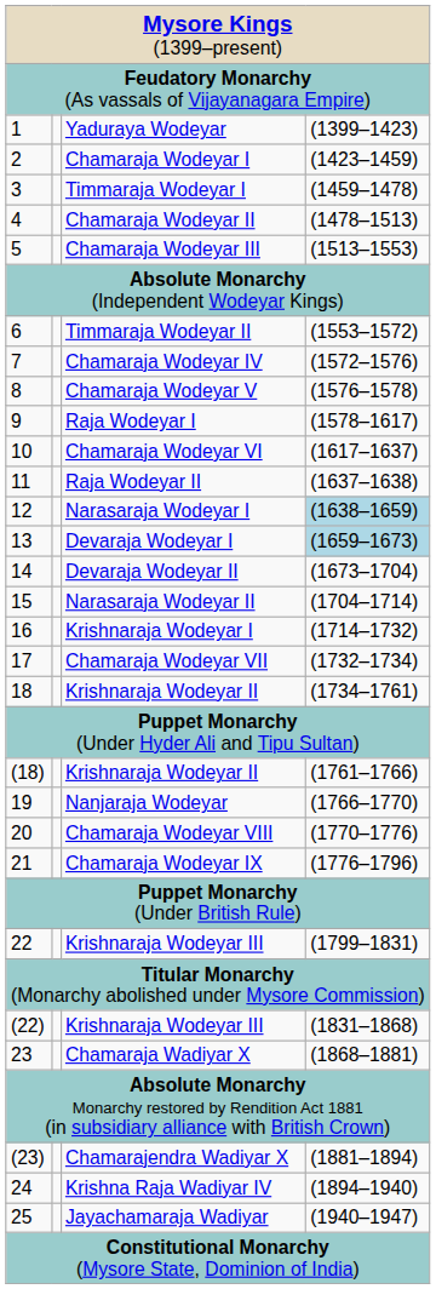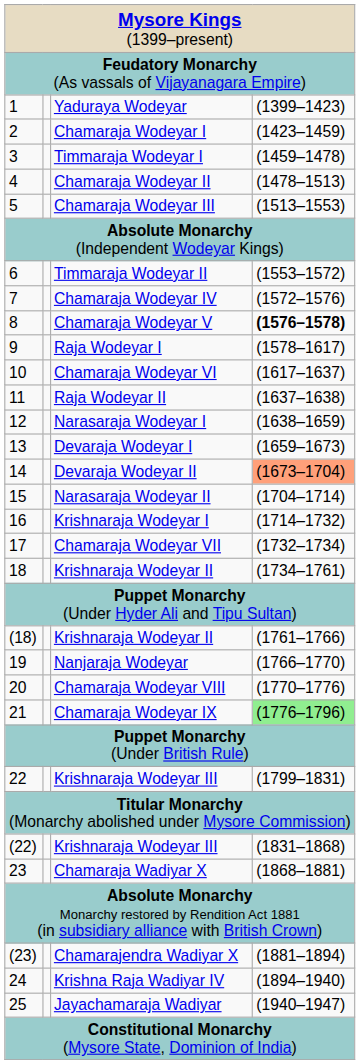Chamaraja Wodeyar V | column 4: normal -> bold
Narasaraja Wodeyar I | column 4: lightblue background -> no background
Devaraja Wodeyar I | column 4: lightblue background -> no background
Devaraja Wodeyar II | column 4: no background -> lightsalmon background
Chamaraja Wodeyar IX | column 4: no background -> lightgreen background
